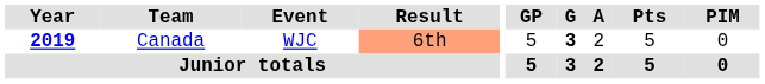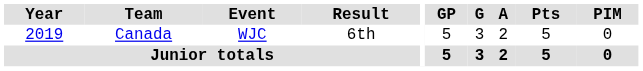Canada | Year: bold -> normal
Canada | Result: lightsalmon background -> no background
Canada | G: bold -> normal
